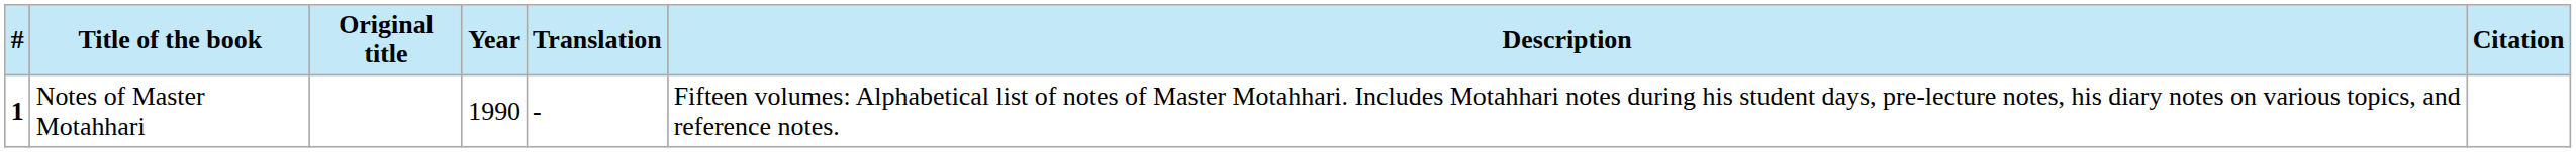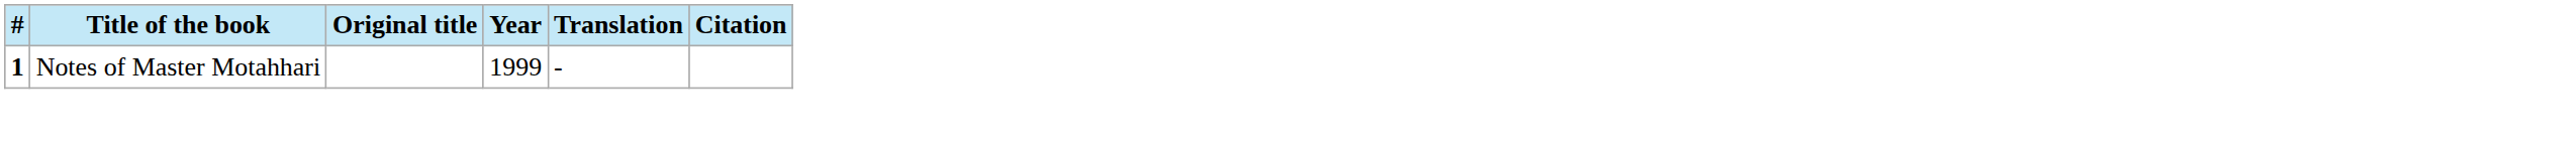- column: Description | Fifteen volumes: Alphabetical list of notes of Master Motahhari. Includes Motahhari notes during his student days, pre-lecture notes, his diary notes on various topics, and reference notes.
Notes of Master Motahhari | Year: 1990 -> 1999
